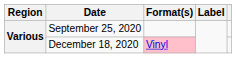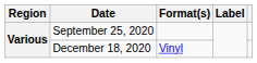December 18, 2020 | Format(s): pink background -> no background
